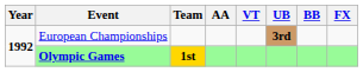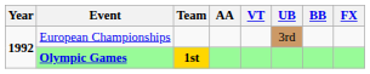European Championships | UB: bold -> normal
